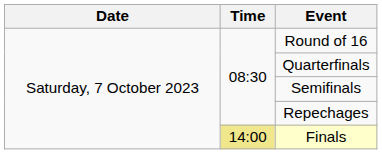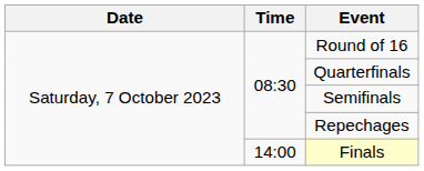Finals | Time: khaki background -> no background
